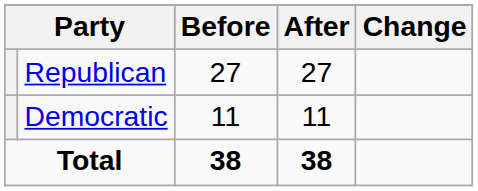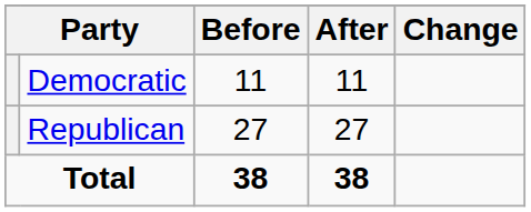rows swapped: Republican <-> Democratic
